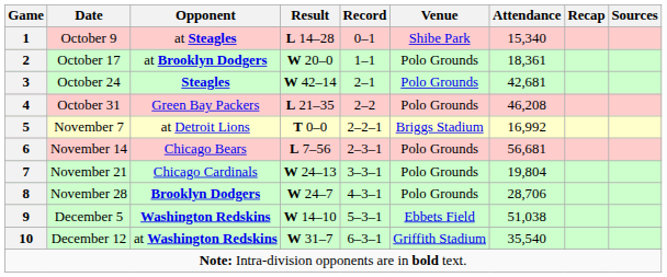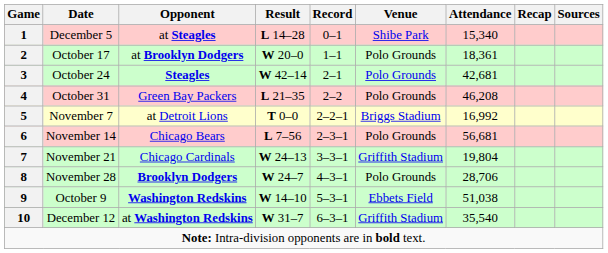1 | Date: October 9 -> December 5
7 | Venue: Polo Grounds -> Griffith Stadium
9 | Date: December 5 -> October 9
